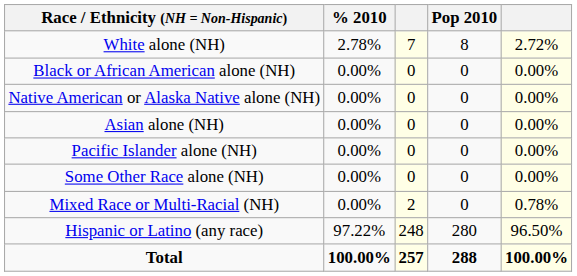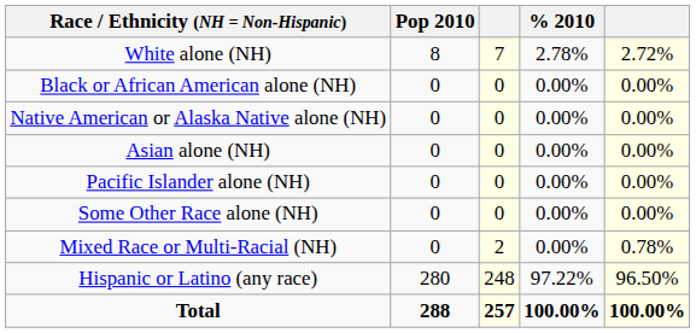columns swapped: Pop 2010 <-> % 2010
